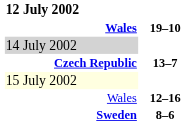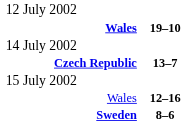12 July 2002 | column 1: bold -> normal
14 July 2002 | column 1: lightgrey background -> no background
15 July 2002 | column 1: lightyellow background -> no background
